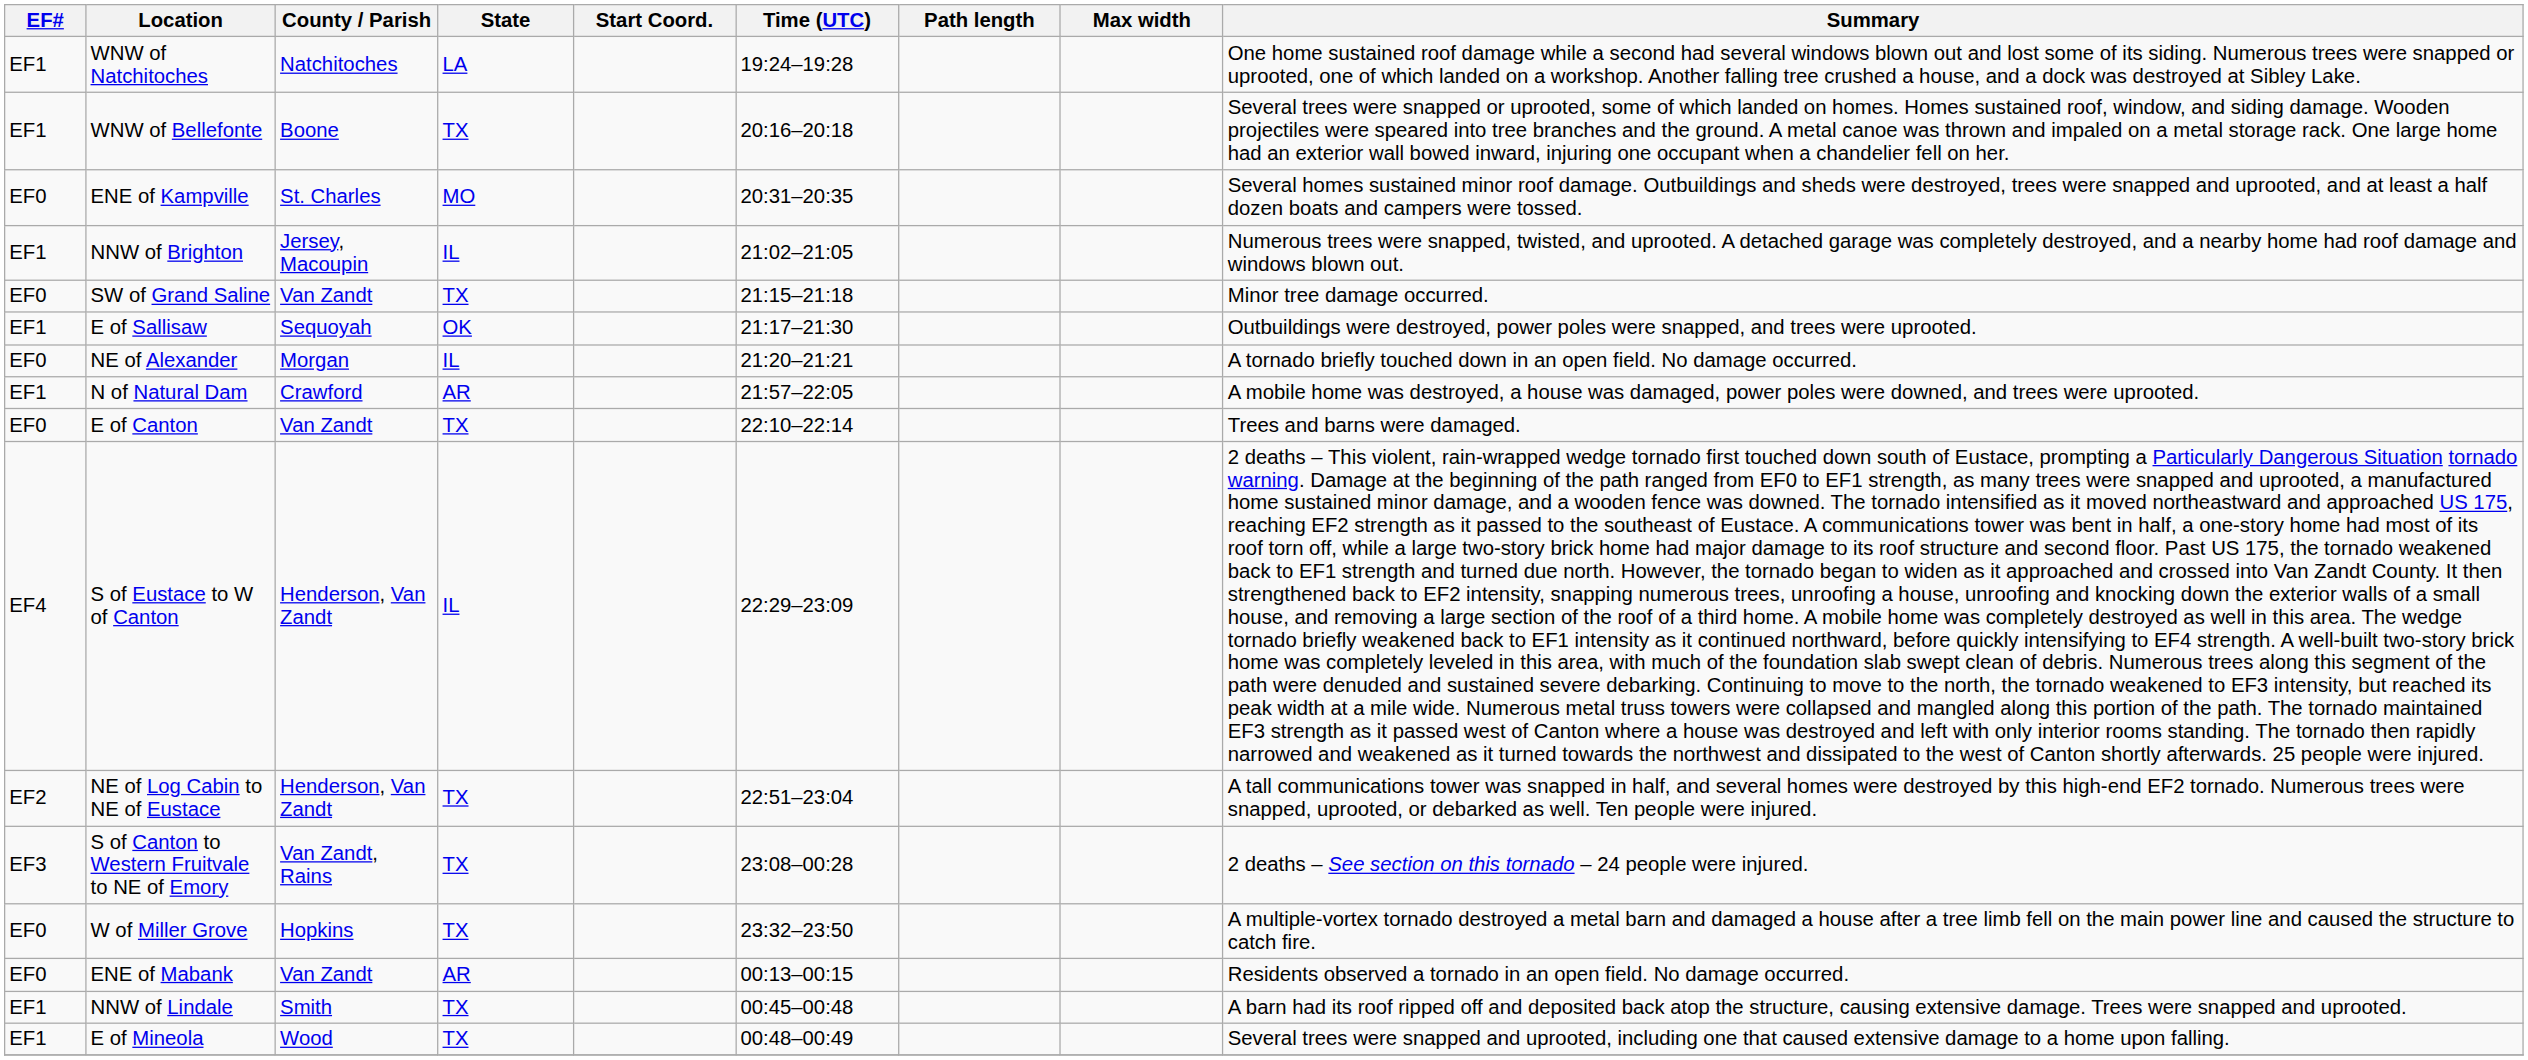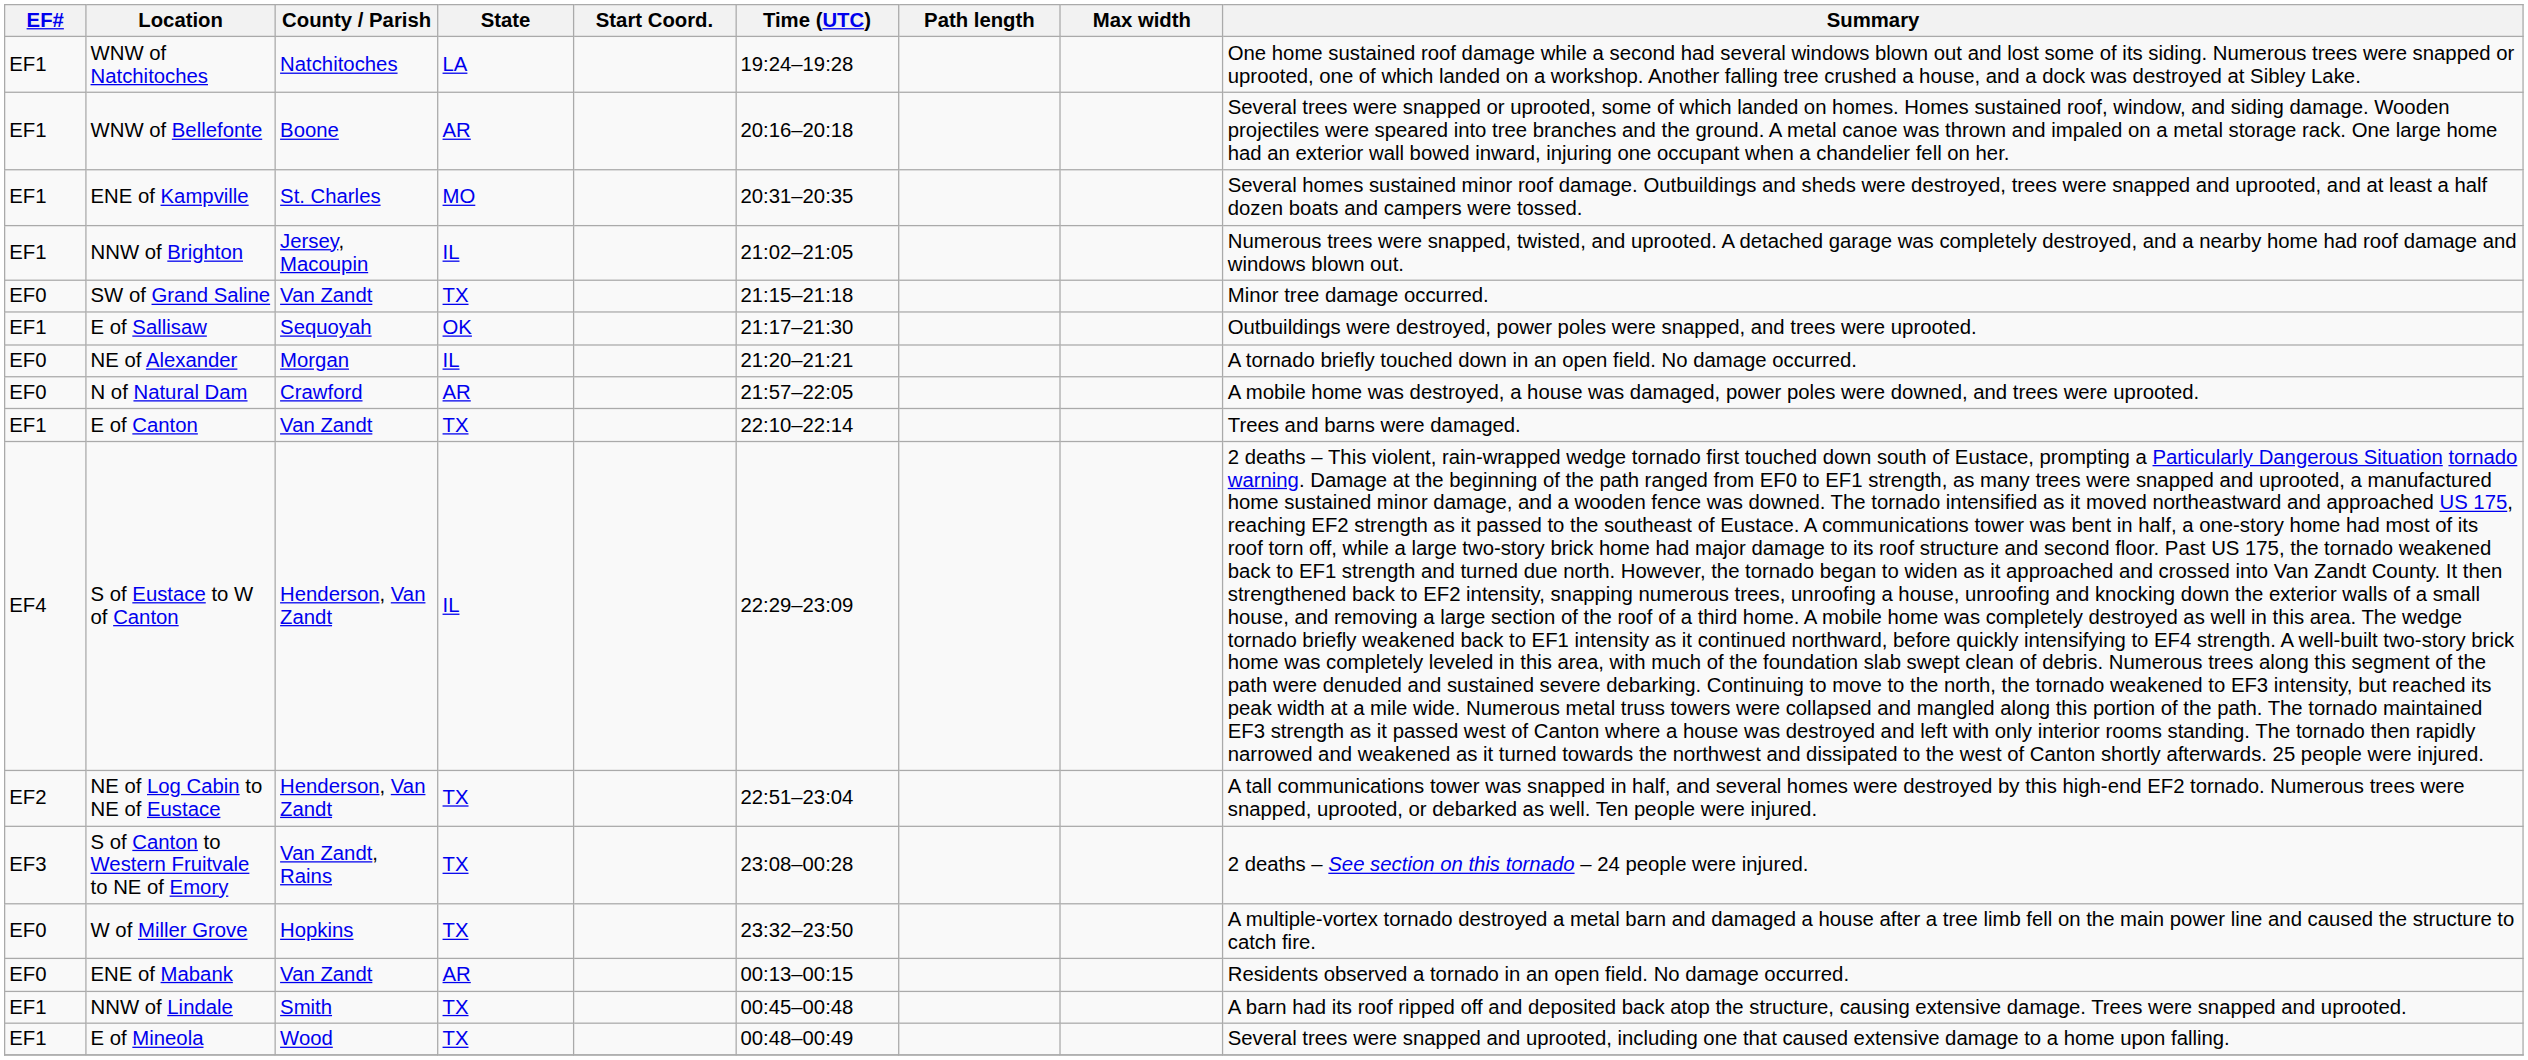WNW of Bellefonte | State: TX -> AR
ENE of Kampville | EF#: EF0 -> EF1
N of Natural Dam | EF#: EF1 -> EF0
E of Canton | EF#: EF0 -> EF1
